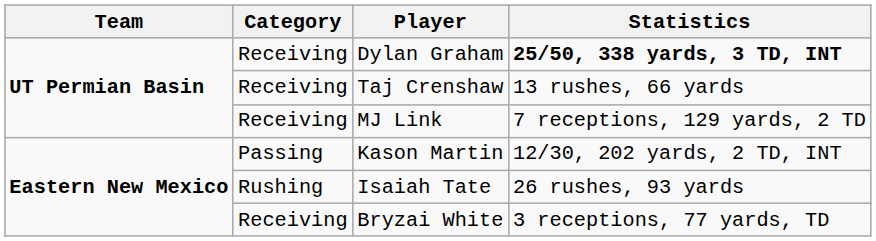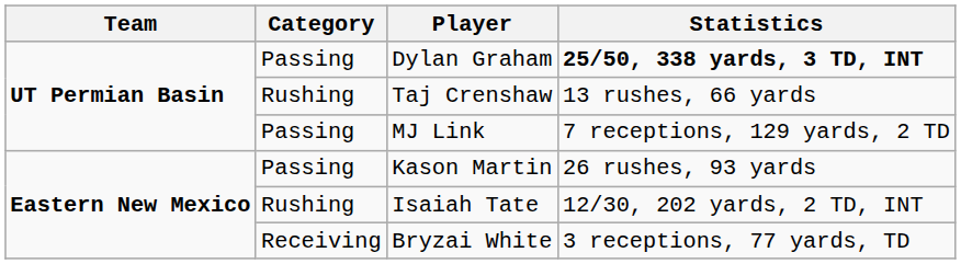Dylan Graham | Category: Receiving -> Passing
Taj Crenshaw | Category: Receiving -> Rushing
MJ Link | Category: Receiving -> Passing
Kason Martin | Statistics: 12/30, 202 yards, 2 TD, INT -> 26 rushes, 93 yards
Isaiah Tate | Statistics: 26 rushes, 93 yards -> 12/30, 202 yards, 2 TD, INT
